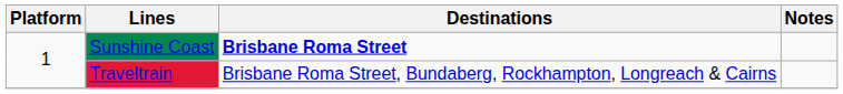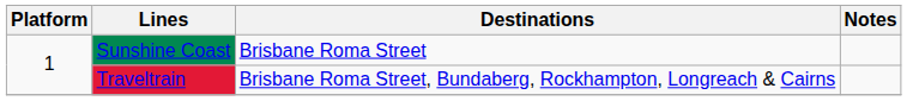Sunshine Coast | Destinations: bold -> normal
